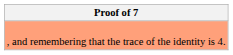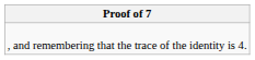row 2 | column 1: lightsalmon background -> no background
